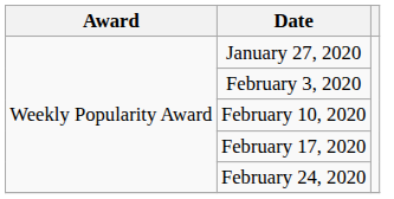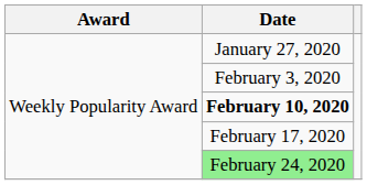February 10, 2020 | Date: normal -> bold
February 24, 2020 | Date: no background -> lightgreen background
